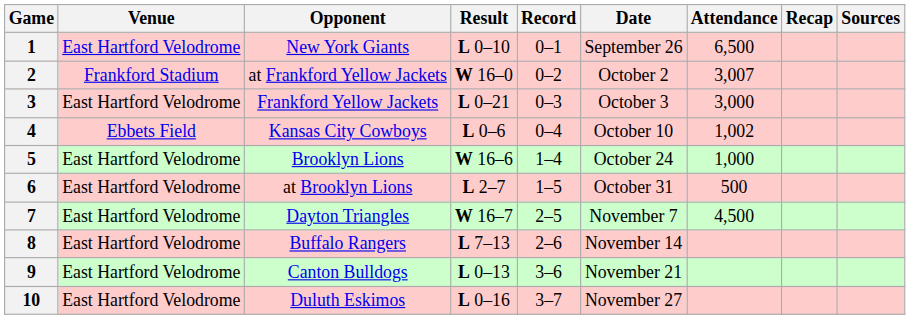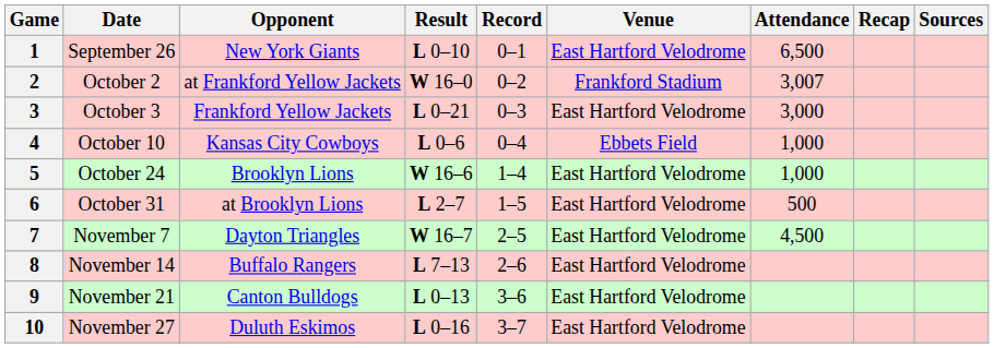columns swapped: Date <-> Venue
4 | Attendance: 1,002 -> 1,000
